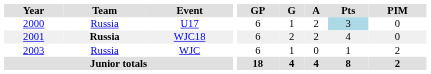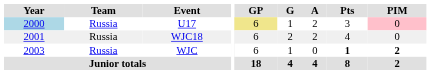U17 | Year: no background -> lightblue background
U17 | GP: no background -> khaki background
U17 | Pts: lightblue background -> no background
U17 | PIM: no background -> pink background
WJC18 | Team: bold -> normal
WJC | Pts: normal -> bold
WJC | PIM: normal -> bold
